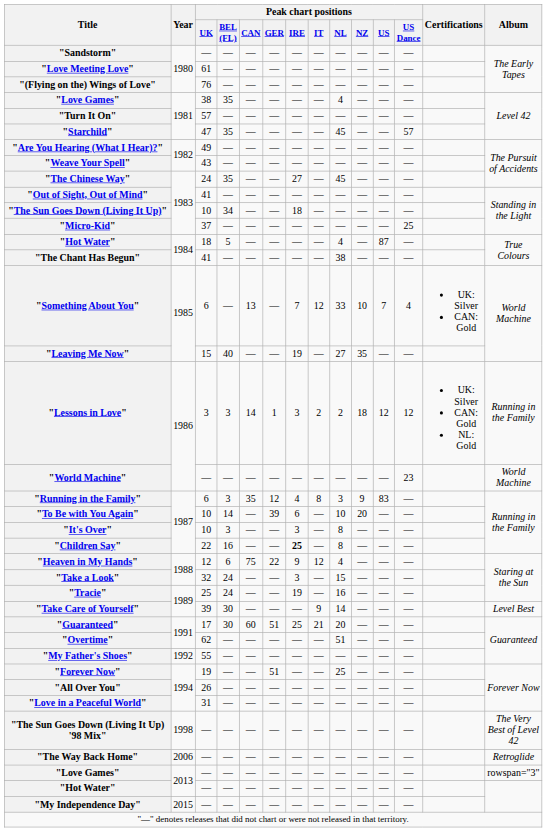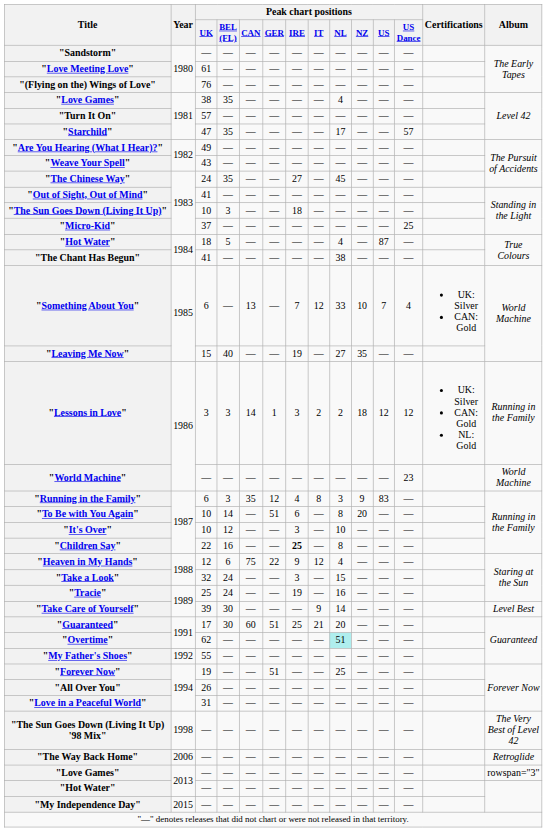"Starchild" | Peak chart positions / NL: 45 -> 17
"The Sun Goes Down (Living It Up)" | Peak chart positions / BEL (FL): 34 -> 3
"To Be with You Again" | Peak chart positions / GER: 39 -> 51
"To Be with You Again" | Peak chart positions / NL: 10 -> 8
"It's Over" | Peak chart positions / BEL (FL): 3 -> 12
"It's Over" | Peak chart positions / NL: 8 -> 10
"Overtime" | Peak chart positions / NL: no background -> paleturquoise background
